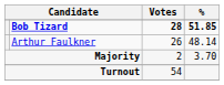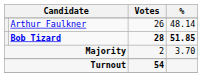rows swapped: Bob Tizard <-> Arthur Faulkner
Turnout | Votes: normal -> bold
